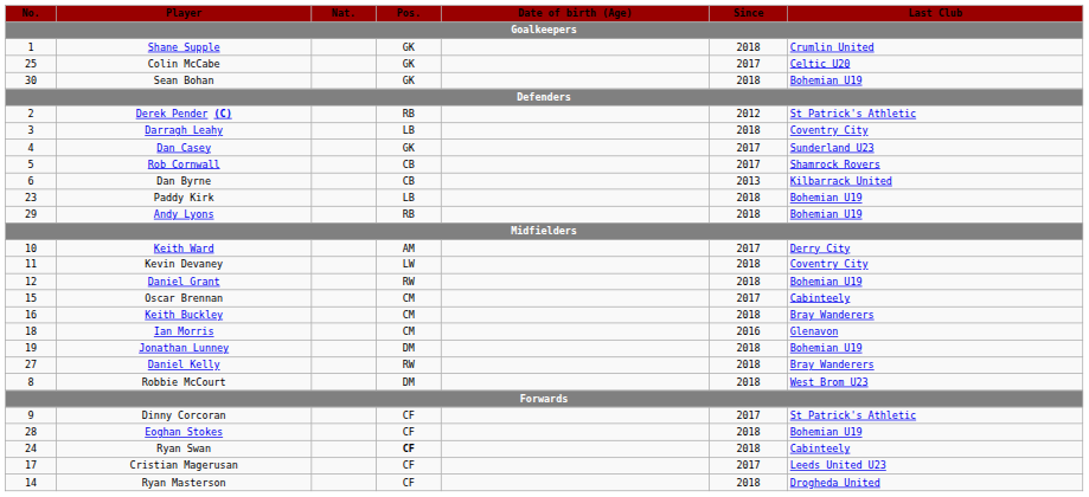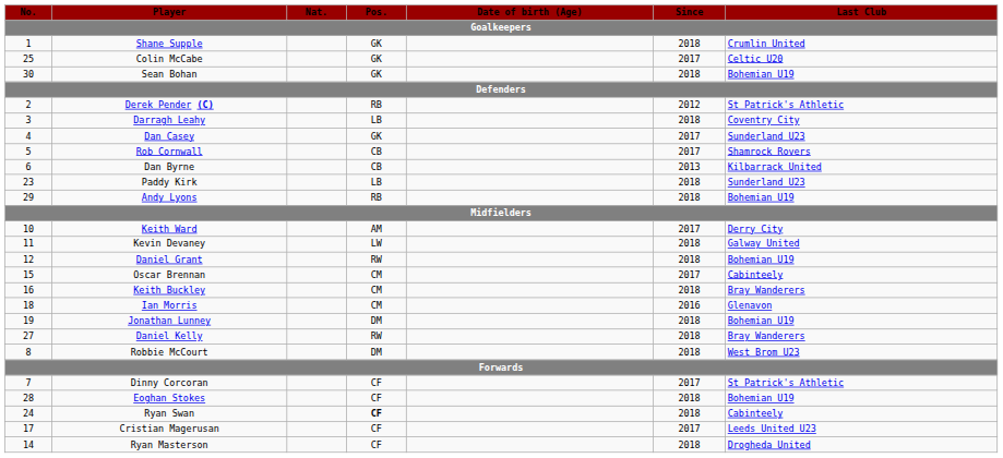Paddy Kirk | Last Club: Bohemian U19 -> Sunderland U23
Kevin Devaney | Last Club: Coventry City -> Galway United
Dinny Corcoran | No.: 9 -> 7
